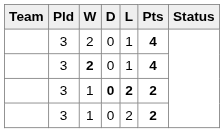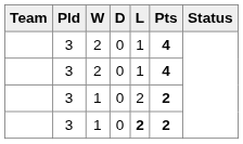row 3 | W: bold -> normal
row 4 | D: bold -> normal
row 4 | L: bold -> normal
row 5 | L: normal -> bold
